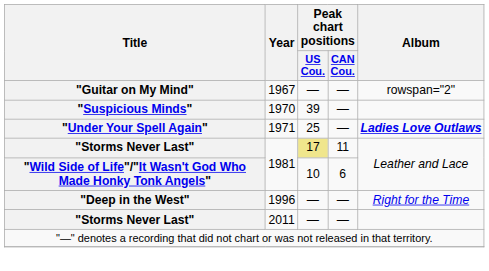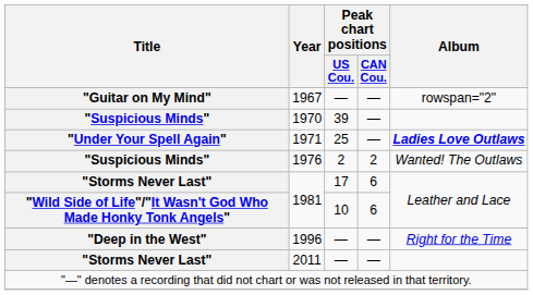+ row: "Suspicious Minds" | 1976 | 2 | 2 | Wanted! The Outlaws
"Storms Never Last" / 1981 | Peak chart positions / US Cou.: khaki background -> no background
"Storms Never Last" / 1981 | Peak chart positions / CAN Cou.: 11 -> 6
